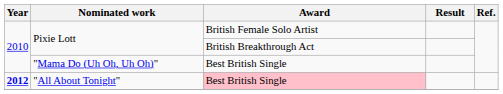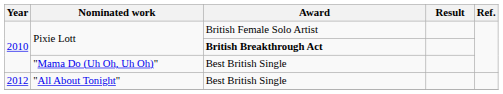Pixie Lott / British Breakthrough Act | Award: normal -> bold
"All About Tonight" | Year: bold -> normal
"All About Tonight" | Award: pink background -> no background
